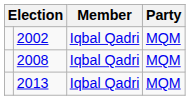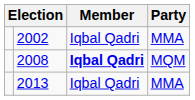2002 | Party: MQM -> MMA
2008 | Member: normal -> bold
2013 | Party: MQM -> MMA
